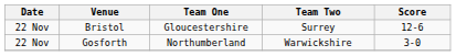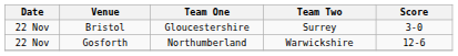Bristol | Score: 12-6 -> 3-0
Gosforth | Score: 3-0 -> 12-6
